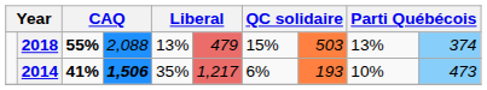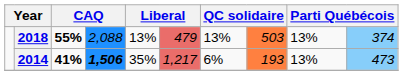2018 | column 7: 15% -> 13%
2014 | column 9: 10% -> 13%
